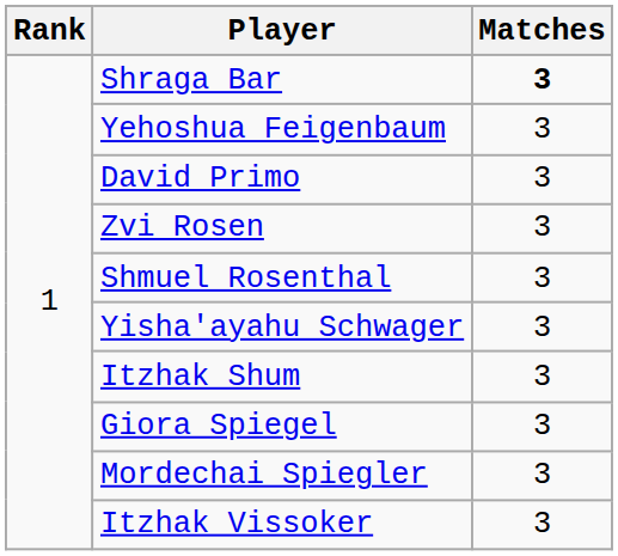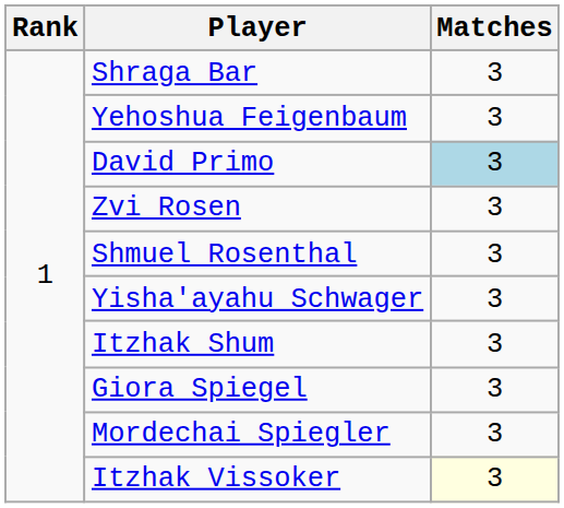Shraga Bar | Matches: bold -> normal
David Primo | Matches: no background -> lightblue background
Itzhak Vissoker | Matches: no background -> lightyellow background
